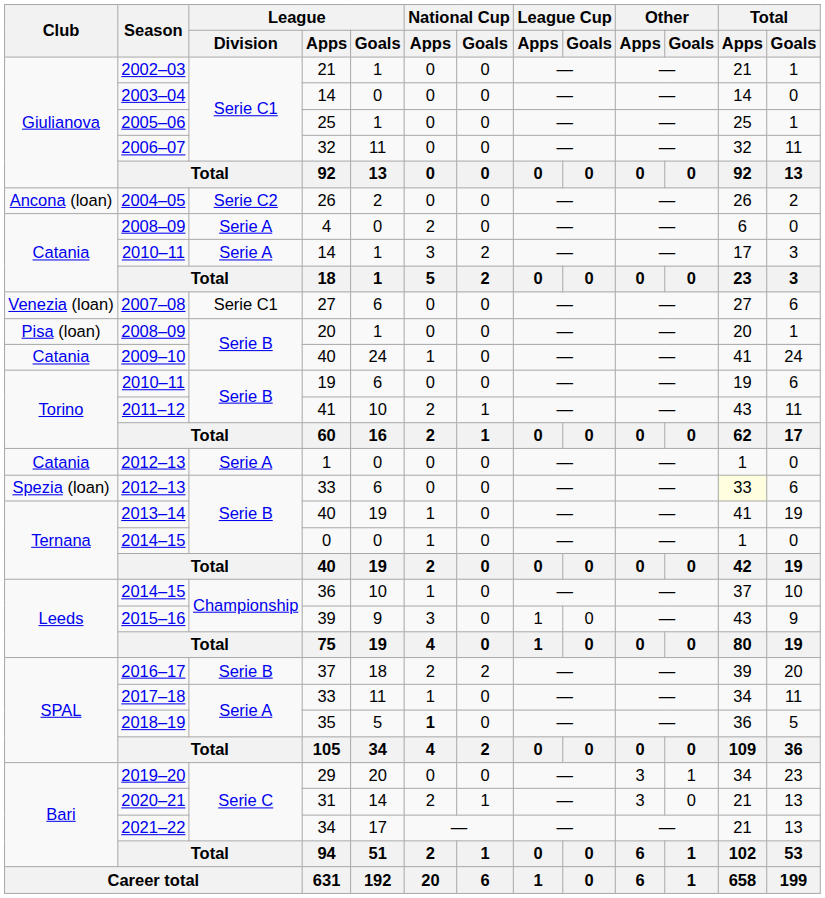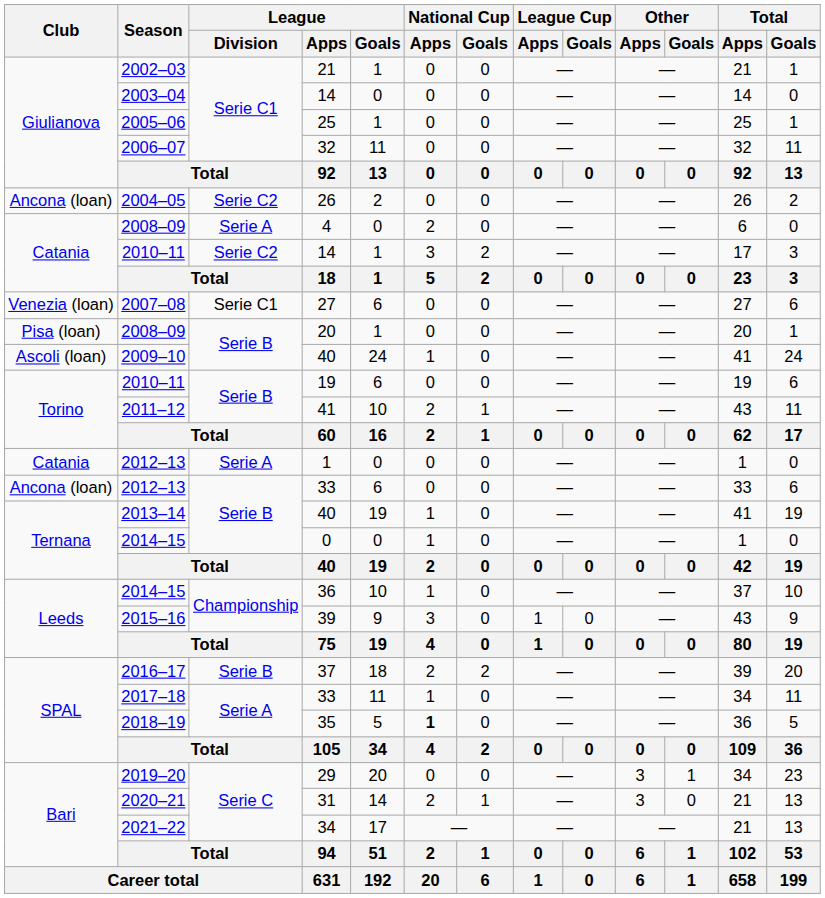2010–11 / 14 | League / Division: Serie A -> Serie C2
2009–10 / 40 | Club: Catania -> Ascoli (loan)
2012–13 / 33 | Club: Spezia (loan) -> Ancona (loan)
2012–13 / 33 | Total / Apps: lightyellow background -> no background
